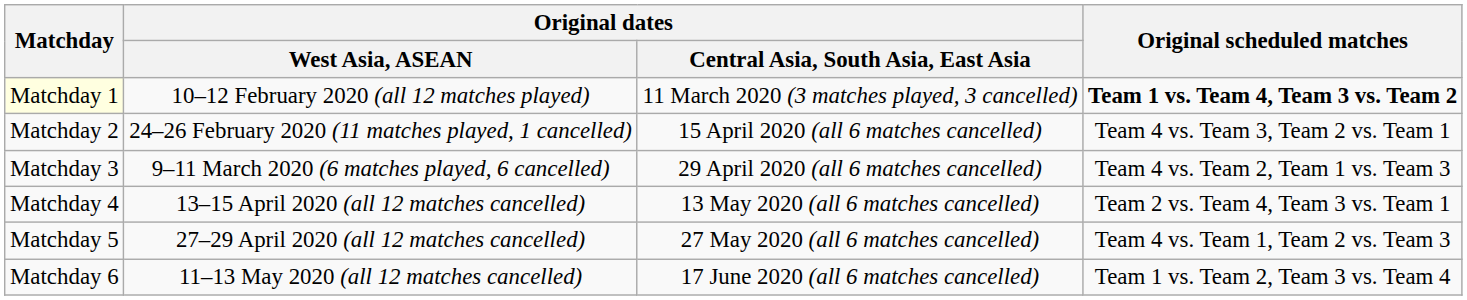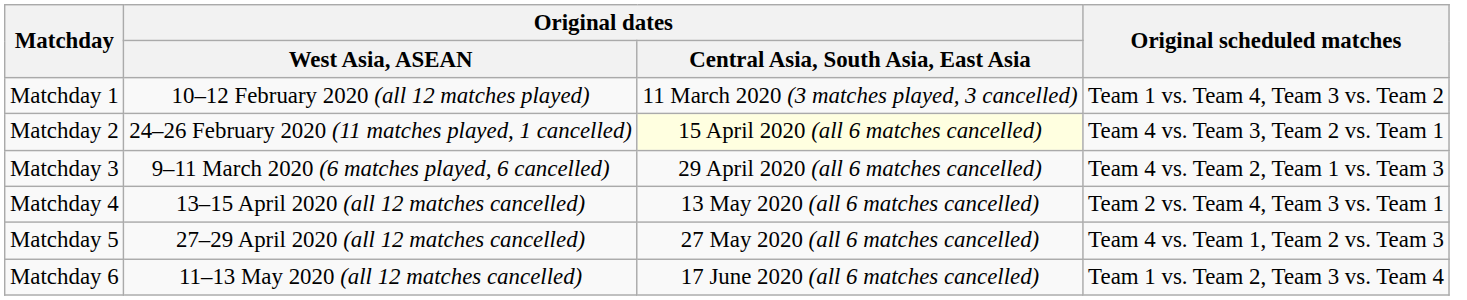row 3 | Matchday: lightyellow background -> no background
row 3 | Original scheduled matches: bold -> normal
row 4 | Original dates / Central Asia, South Asia, East Asia: no background -> lightyellow background
